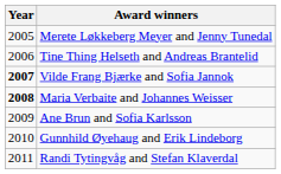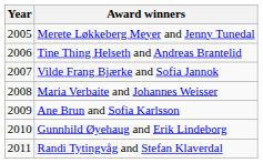Vilde Frang Bjærke and Sofia Jannok | Year: bold -> normal
Maria Verbaite and Johannes Weisser | Year: bold -> normal
